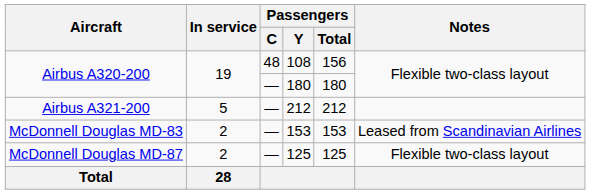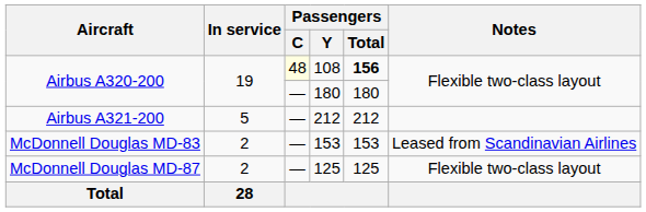108 | Passengers / C: no background -> lightyellow background
108 | Passengers / Total: normal -> bold
